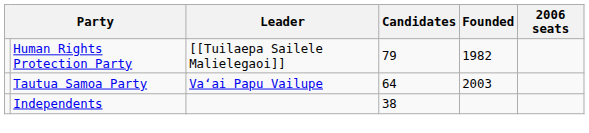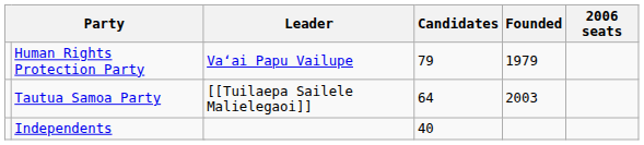Human Rights Protection Party | Leader: [[Tuilaepa Sailele Malielegaoi]] -> Vaʻai Papu Vailupe
Human Rights Protection Party | Founded: 1982 -> 1979
Tautua Samoa Party | Leader: Vaʻai Papu Vailupe -> [[Tuilaepa Sailele Malielegaoi]]
Independents | Candidates: 38 -> 40
